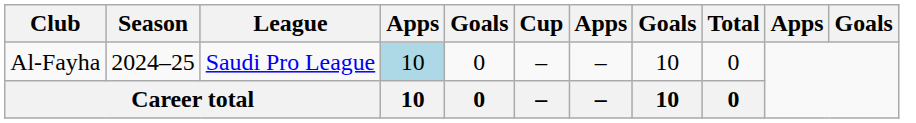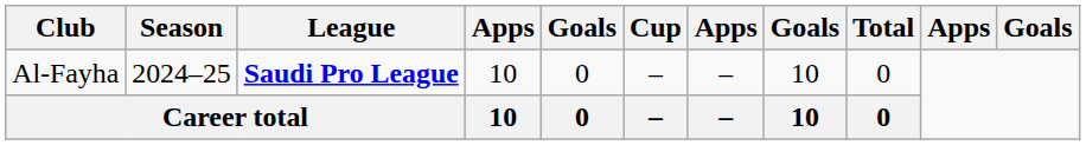Al-Fayha | League: normal -> bold
Al-Fayha | column 4: lightblue background -> no background
